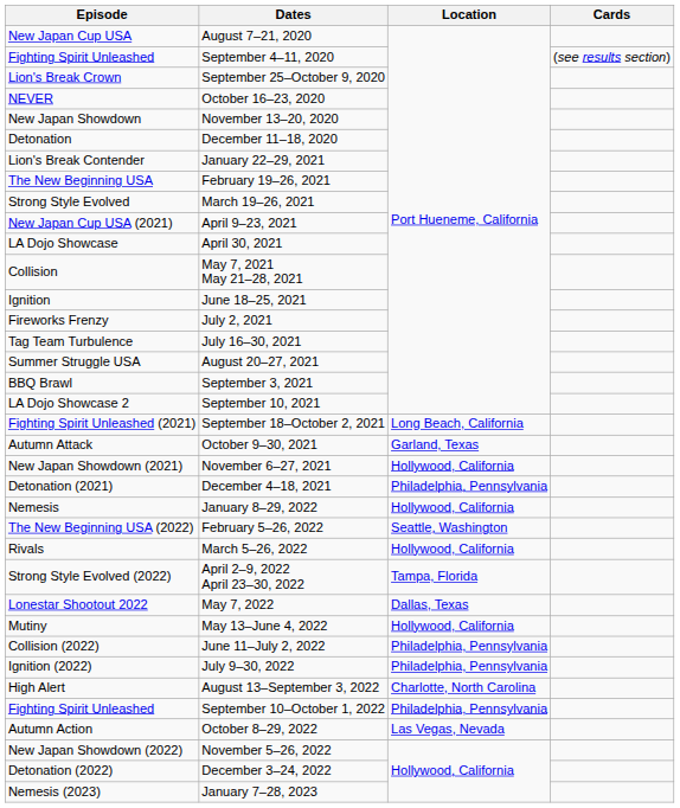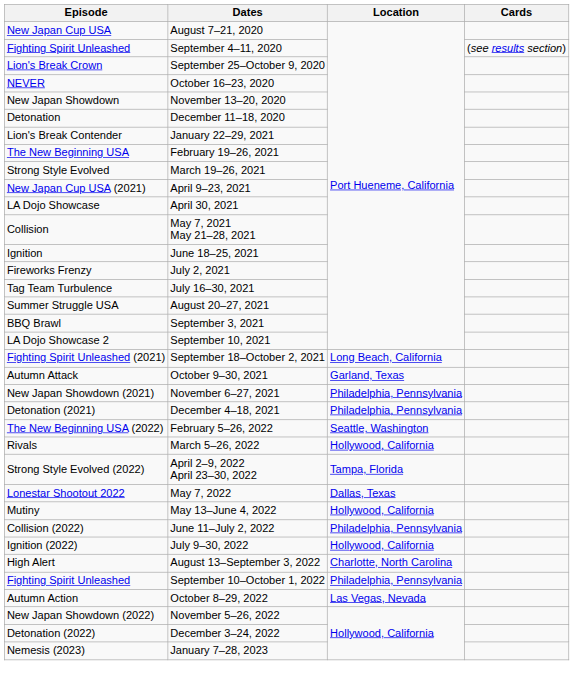November 6–27, 2021 | Location: Hollywood, California -> Philadelphia, Pennsylvania
- row: Nemesis | January 8–29, 2022 | Hollywood, California
July 9–30, 2022 | Location: Philadelphia, Pennsylvania -> Hollywood, California
